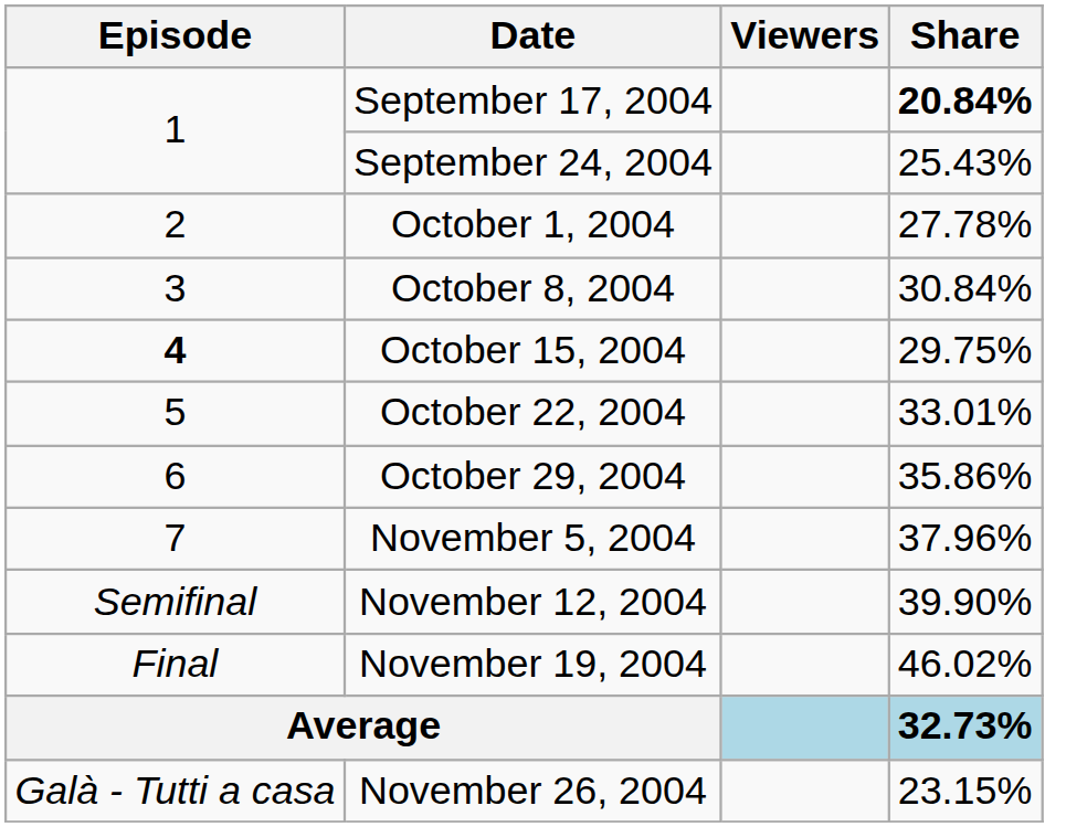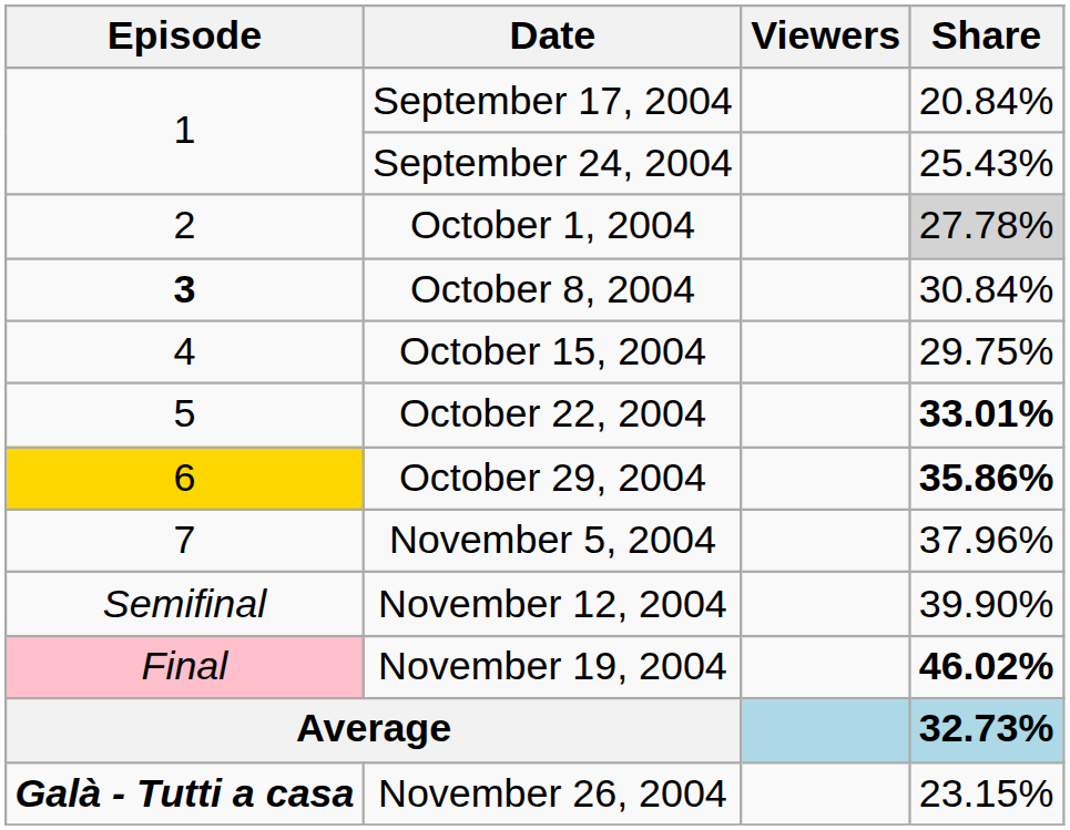September 17, 2004 | Share: bold -> normal
October 1, 2004 | Share: no background -> lightgrey background
October 8, 2004 | Episode: normal -> bold
October 15, 2004 | Episode: bold -> normal
October 22, 2004 | Share: normal -> bold
October 29, 2004 | Episode: no background -> gold background
October 29, 2004 | Share: normal -> bold
November 19, 2004 | Episode: no background -> pink background
November 19, 2004 | Share: normal -> bold
November 26, 2004 | Episode: normal -> bold
